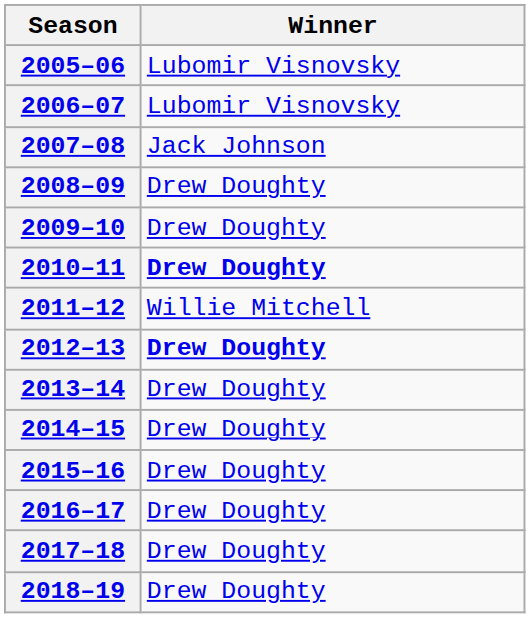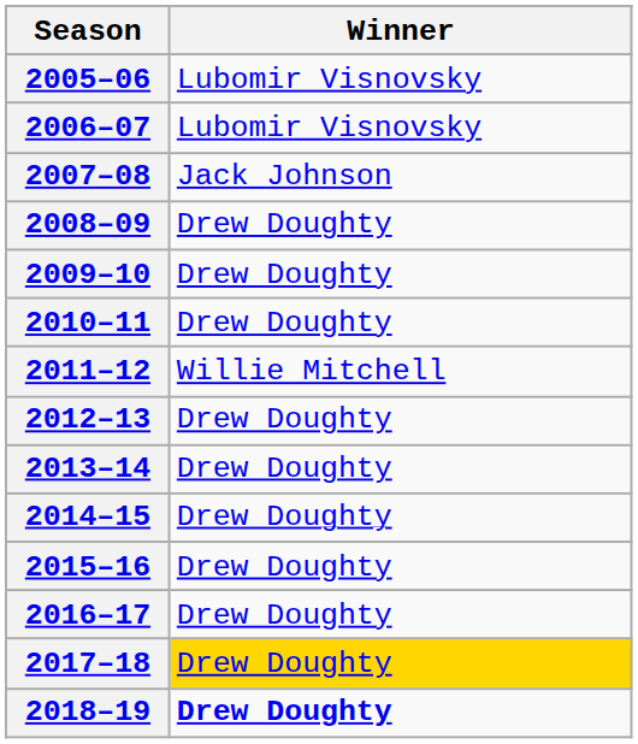2010–11 | Winner: bold -> normal
2012–13 | Winner: bold -> normal
2017–18 | Winner: no background -> gold background
2018–19 | Winner: normal -> bold
